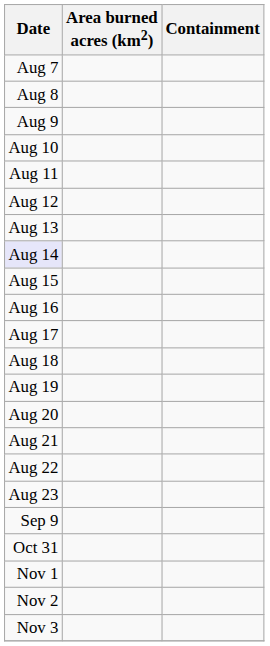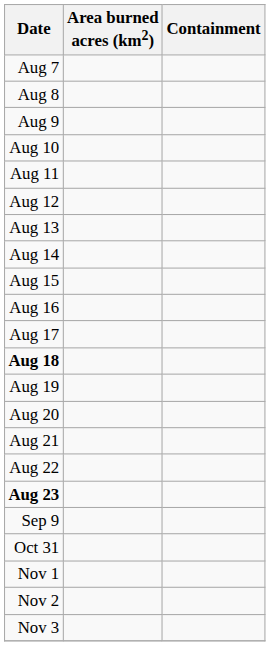Aug 14 | Date: lavender background -> no background
Aug 18 | Date: normal -> bold
Aug 23 | Date: normal -> bold
